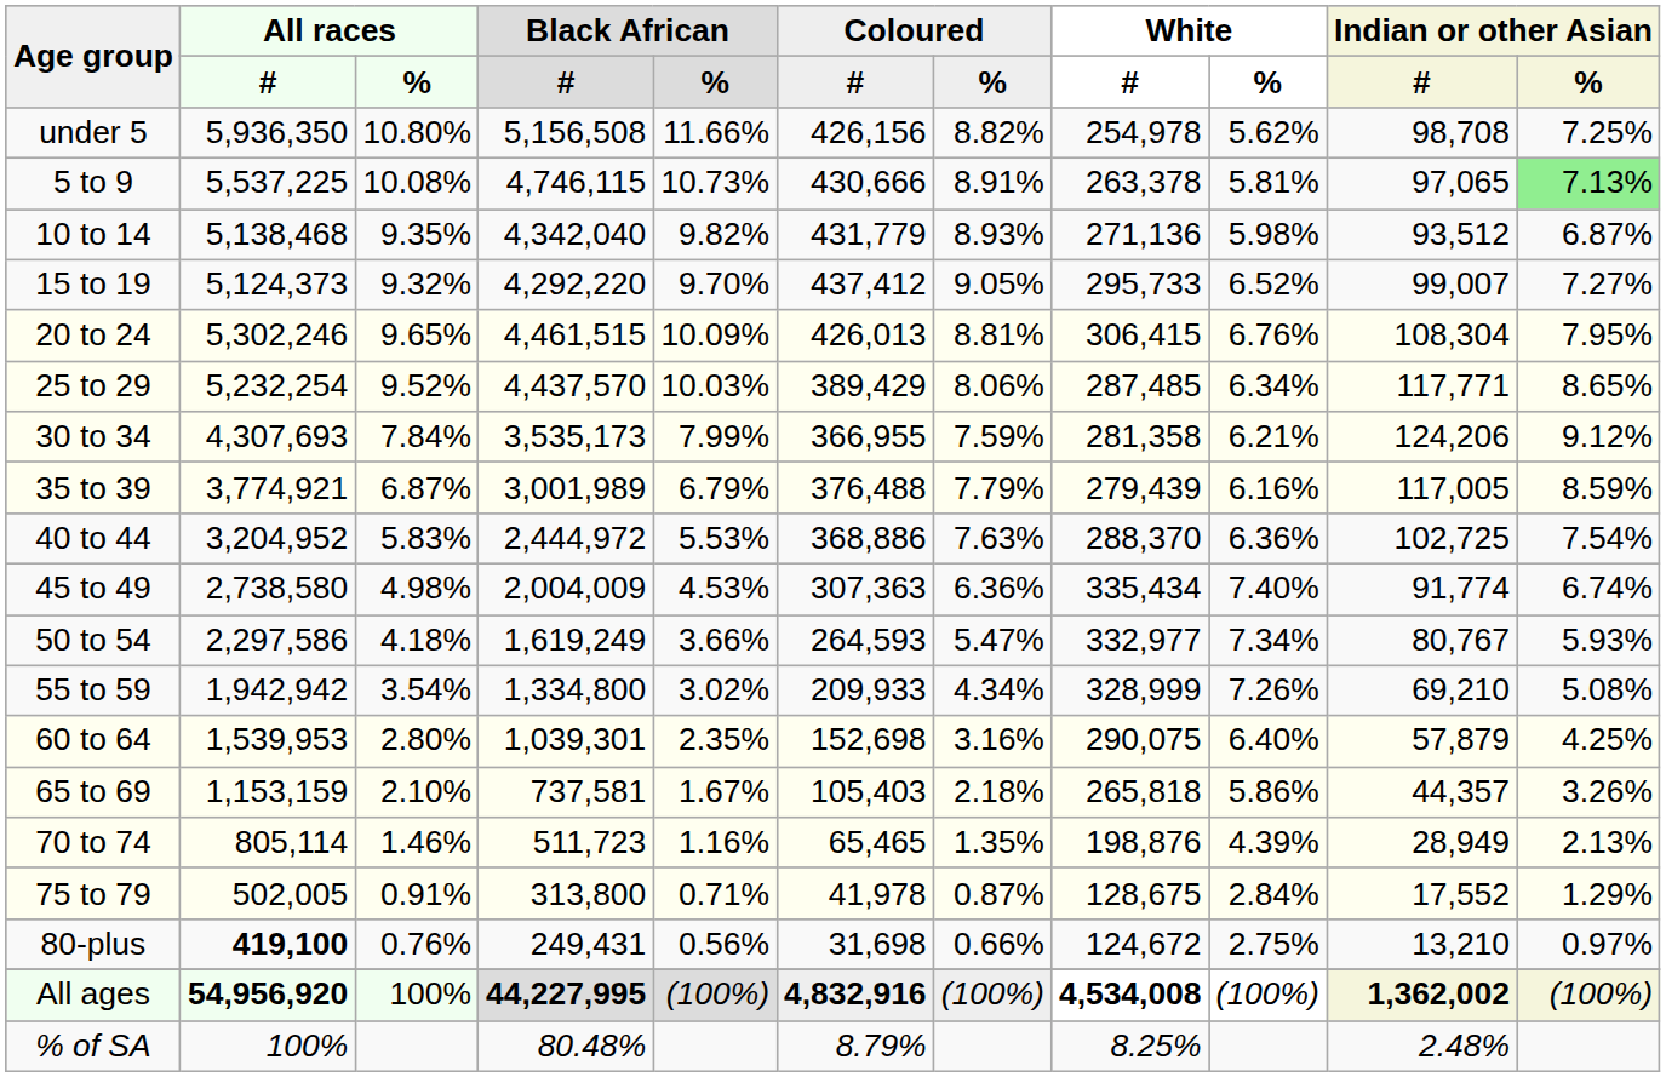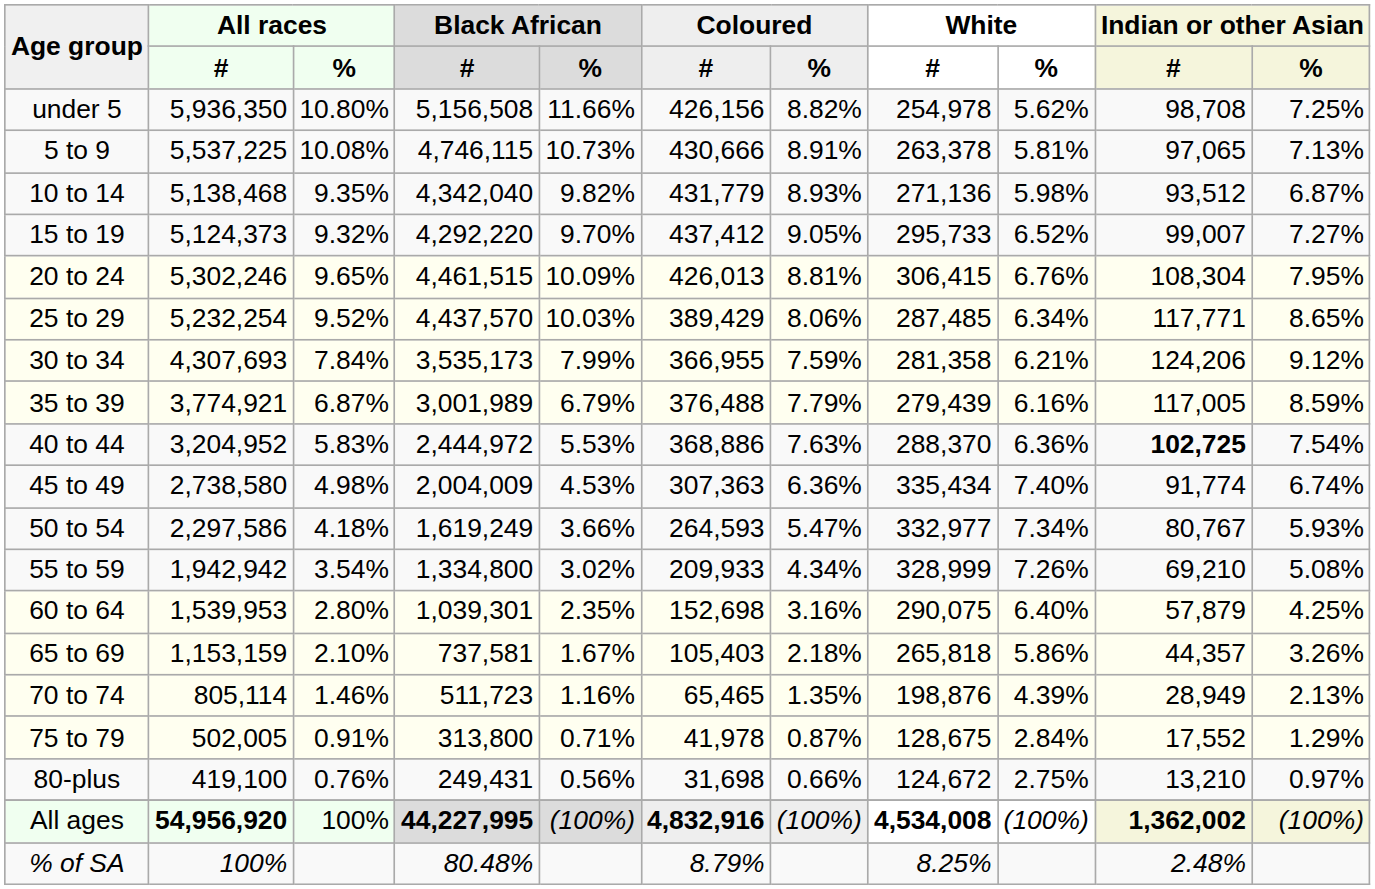5 to 9 | Indian or other Asian / %: lightgreen background -> no background
40 to 44 | Indian or other Asian / #: normal -> bold
80-plus | All races / #: bold -> normal
